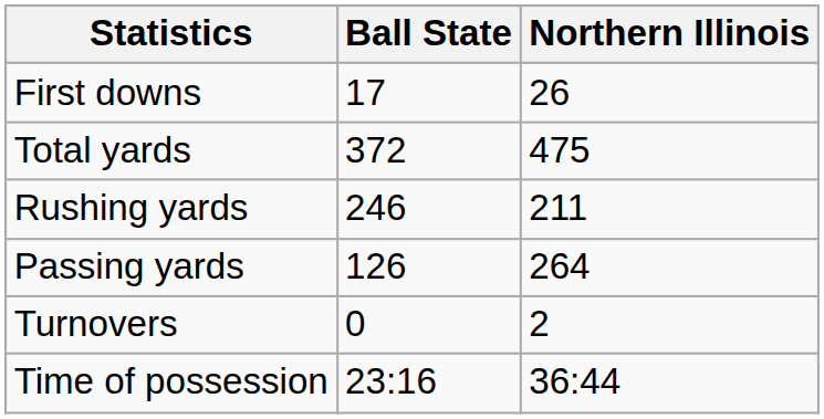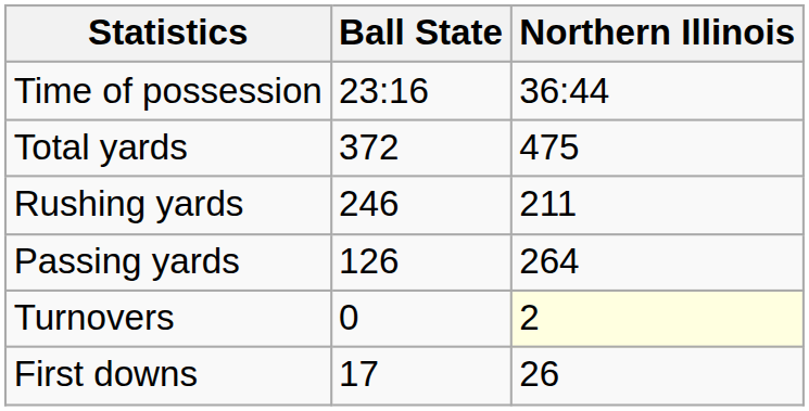rows swapped: First downs <-> Time of possession
Turnovers | Northern Illinois: no background -> lightyellow background
